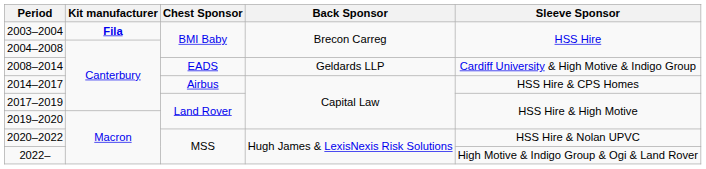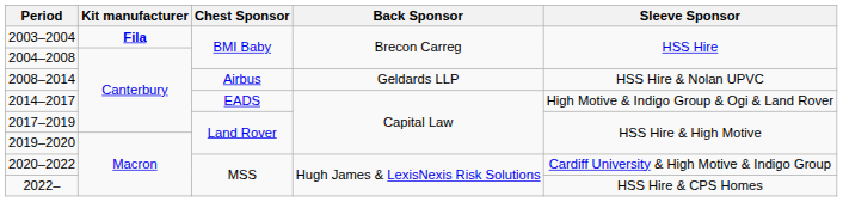2008–2014 | Chest Sponsor: EADS -> Airbus
2008–2014 | Sleeve Sponsor: Cardiff University & High Motive & Indigo Group -> HSS Hire & Nolan UPVC
2014–2017 | Chest Sponsor: Airbus -> EADS
2014–2017 | Sleeve Sponsor: HSS Hire & CPS Homes -> High Motive & Indigo Group & Ogi & Land Rover
2020–2022 | Sleeve Sponsor: HSS Hire & Nolan UPVC -> Cardiff University & High Motive & Indigo Group
2022– | Sleeve Sponsor: High Motive & Indigo Group & Ogi & Land Rover -> HSS Hire & CPS Homes
